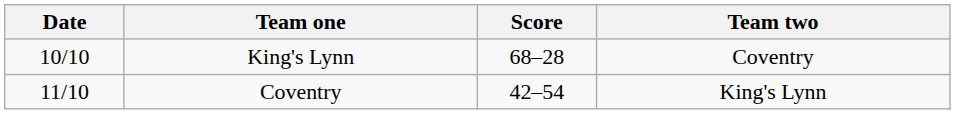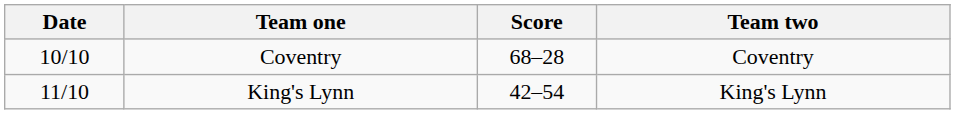row 2 | Team one: King's Lynn -> Coventry
row 3 | Team one: Coventry -> King's Lynn
